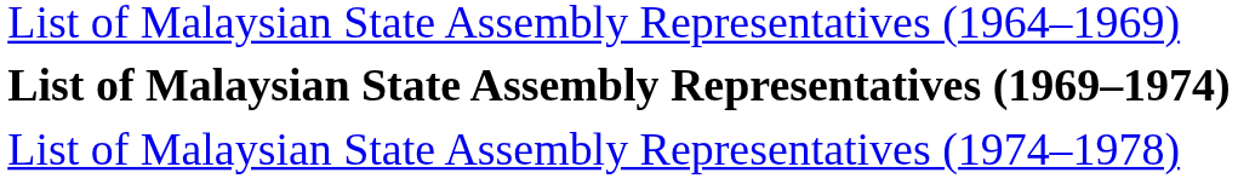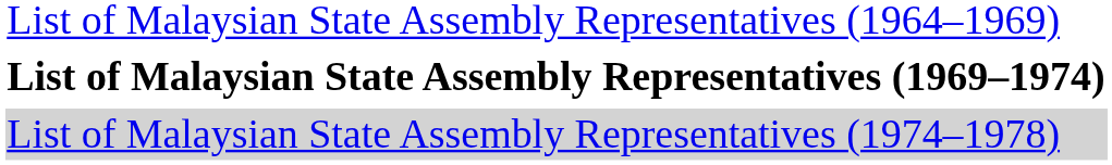row 3 | column 1: no background -> lightgrey background
